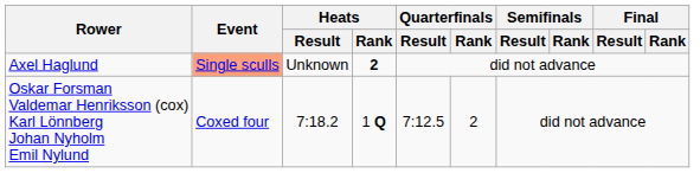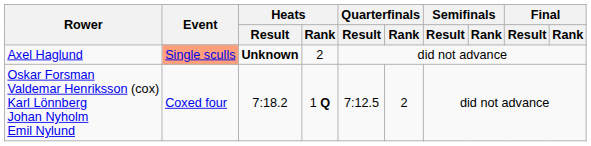Axel Haglund | Heats / Result: normal -> bold
Axel Haglund | Heats / Rank: bold -> normal
